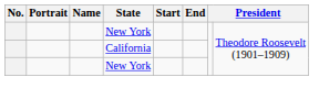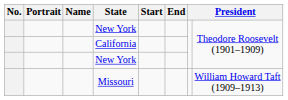+ row: Missouri | William Howard Taft (1909–1913)
